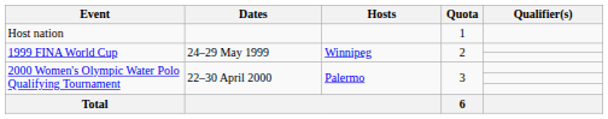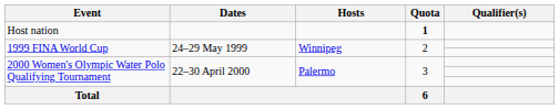Host nation | Quota: normal -> bold
